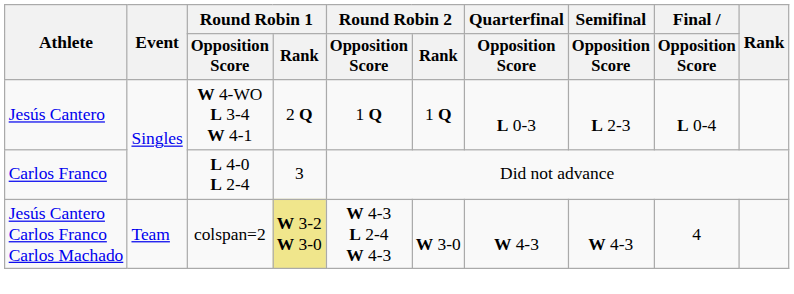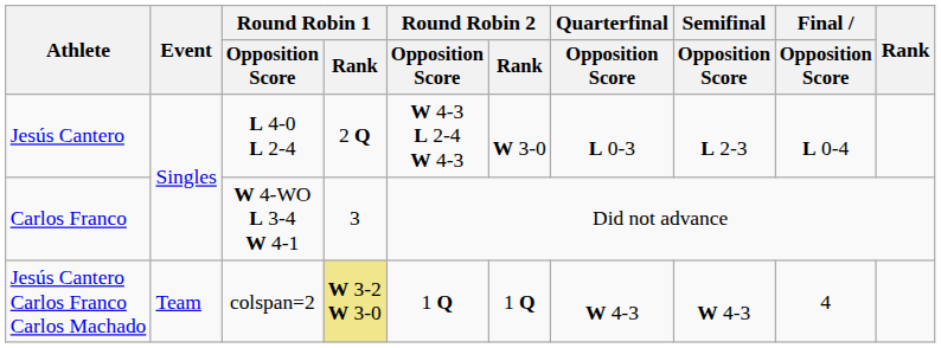Jesús Cantero | Round Robin 1 / Opposition Score: W 4-WO L 3-4 W 4-1 -> L 4-0 L 2-4
Jesús Cantero | Round Robin 2 / Opposition Score: 1 Q -> W 4-3 L 2-4 W 4-3
Jesús Cantero | Round Robin 2 / Rank: 1 Q -> W 3-0
Carlos Franco | Round Robin 1 / Opposition Score: L 4-0 L 2-4 -> W 4-WO L 3-4 W 4-1
Jesús Cantero Carlos Franco Carlos Machado | Round Robin 2 / Opposition Score: W 4-3 L 2-4 W 4-3 -> 1 Q
Jesús Cantero Carlos Franco Carlos Machado | Round Robin 2 / Rank: W 3-0 -> 1 Q
